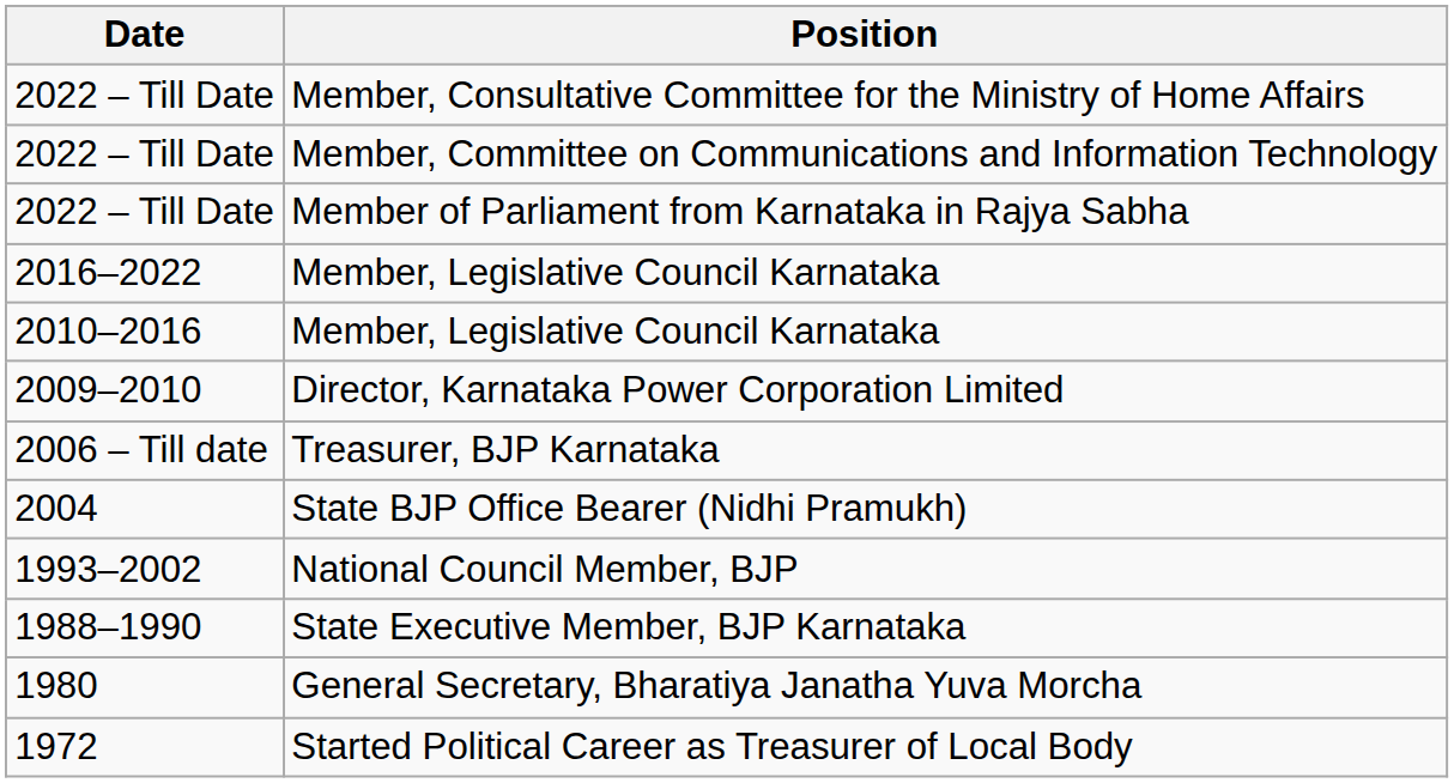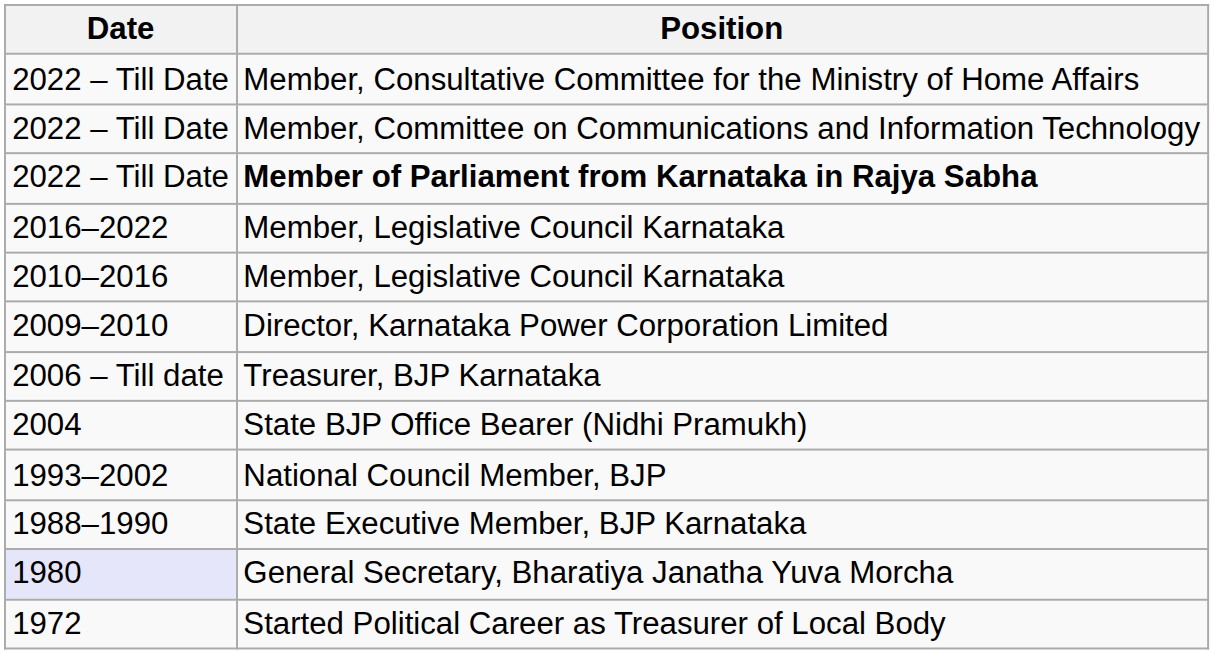row 4 | Position: normal -> bold
row 12 | Date: no background -> lavender background
